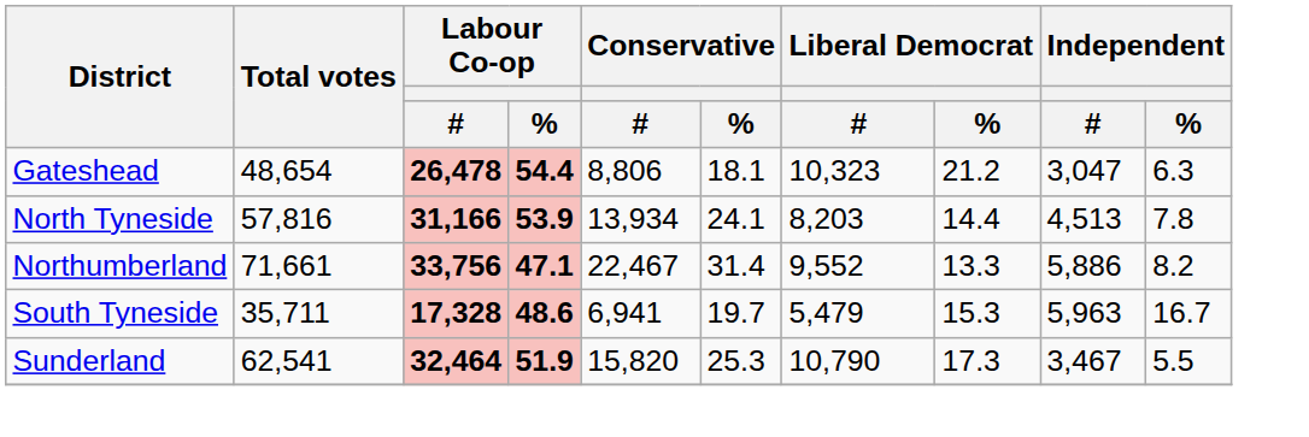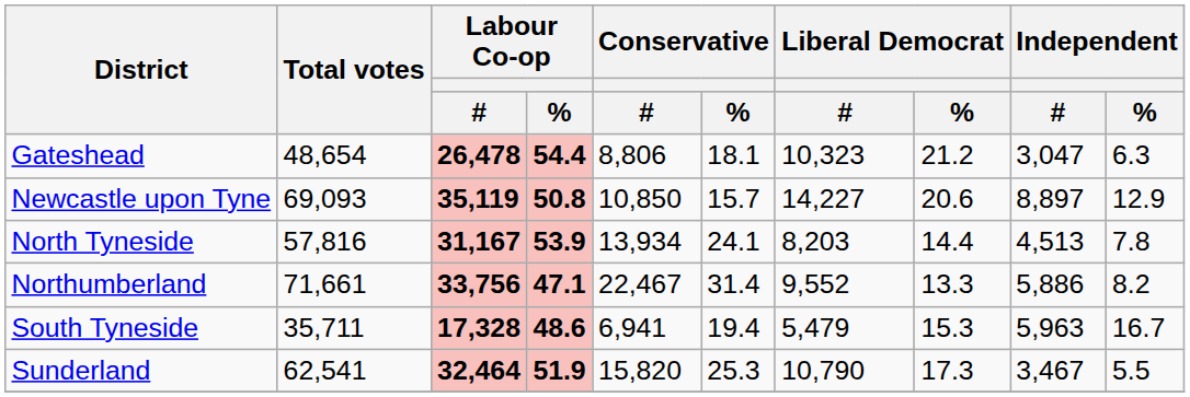+ row: Newcastle upon Tyne | 69,093 | 35,119 | 50.8 | 10,850 | 15.7 | 14,227 | 20.6 | 8,897 | 12.9
North Tyneside | Labour Co-op / #: 31,166 -> 31,167
South Tyneside | Conservative / %: 19.7 -> 19.4
